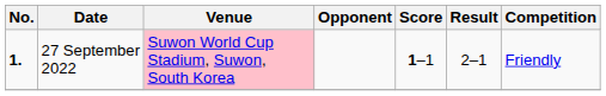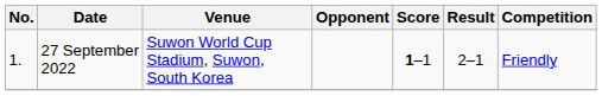27 September 2022 | No.: bold -> normal
27 September 2022 | Venue: pink background -> no background
